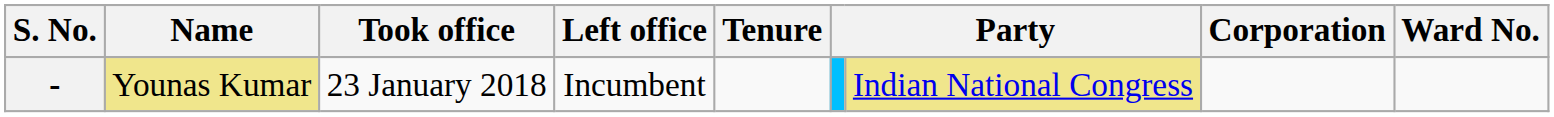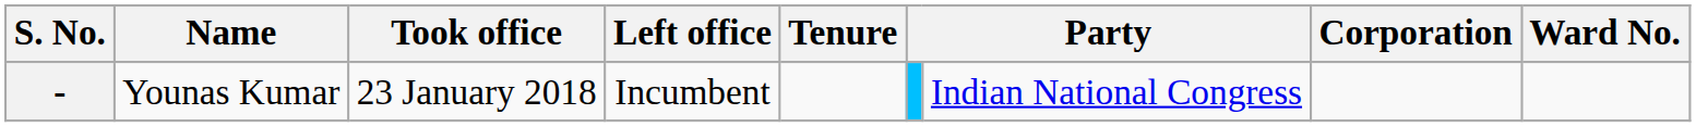- | Name: khaki background -> no background
- | column 7: khaki background -> no background
